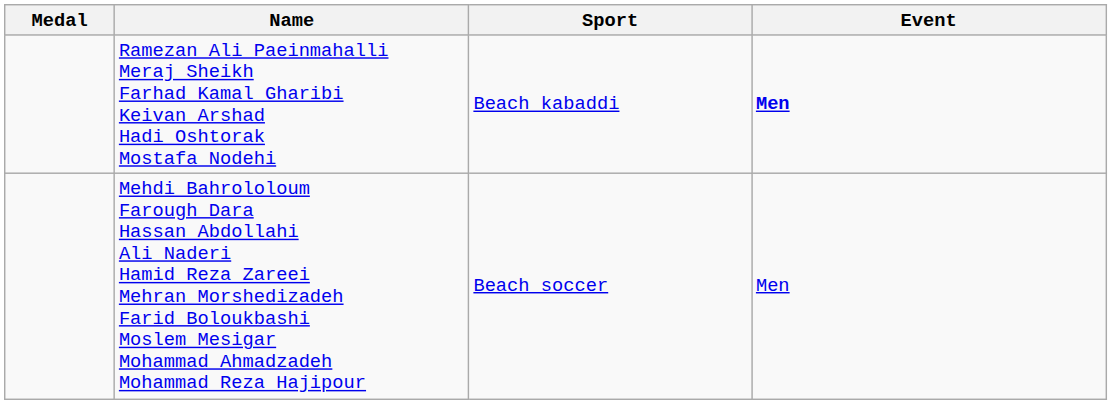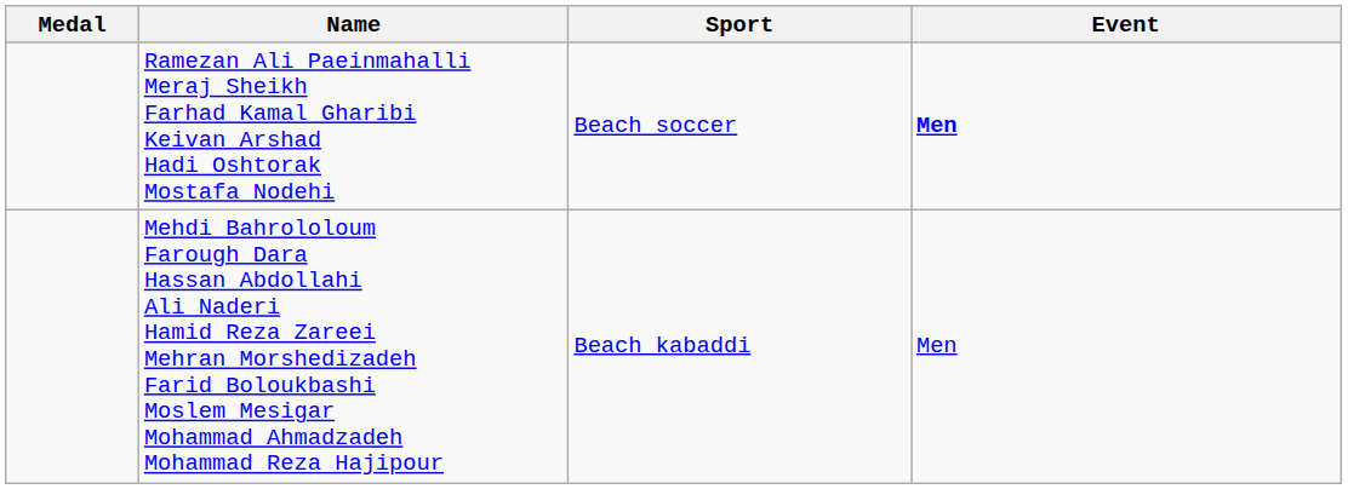row 2 | Sport: Beach kabaddi -> Beach soccer
row 3 | Sport: Beach soccer -> Beach kabaddi
